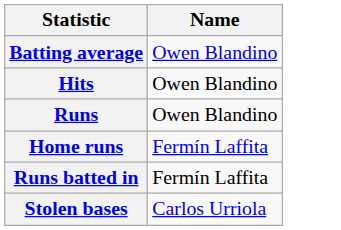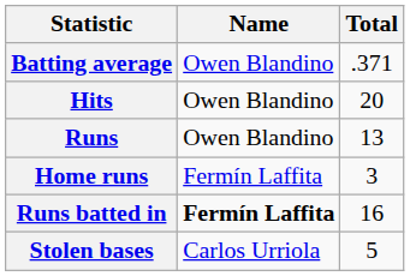+ column: Total | .371 | 20 | 13 | 3 | 16 | 5
Runs batted in | Name: normal -> bold
